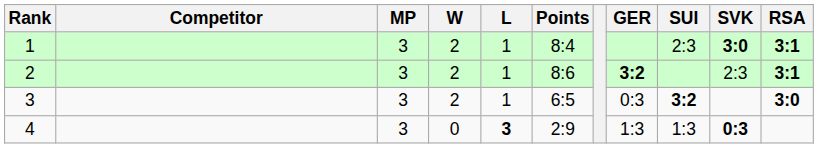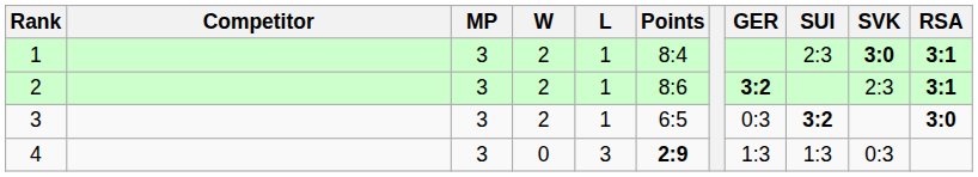4 | L: bold -> normal
4 | Points: normal -> bold
4 | SVK: bold -> normal
